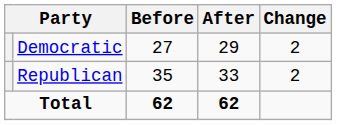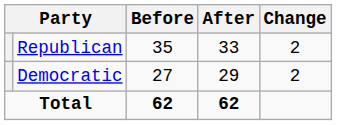rows swapped: Republican <-> Democratic
